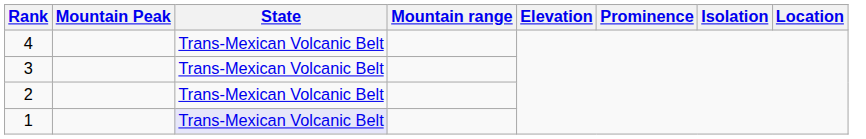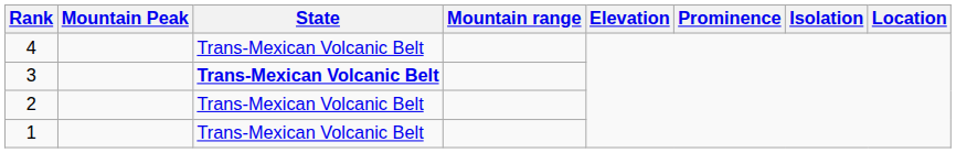3 | State: normal -> bold
1 | State: lavender background -> no background
